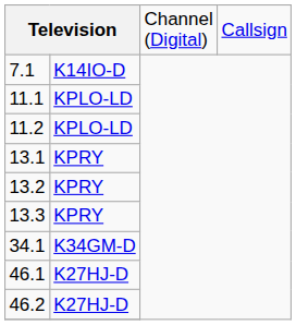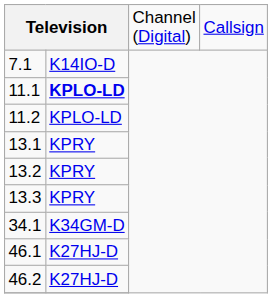11.1 | column 2: normal -> bold
